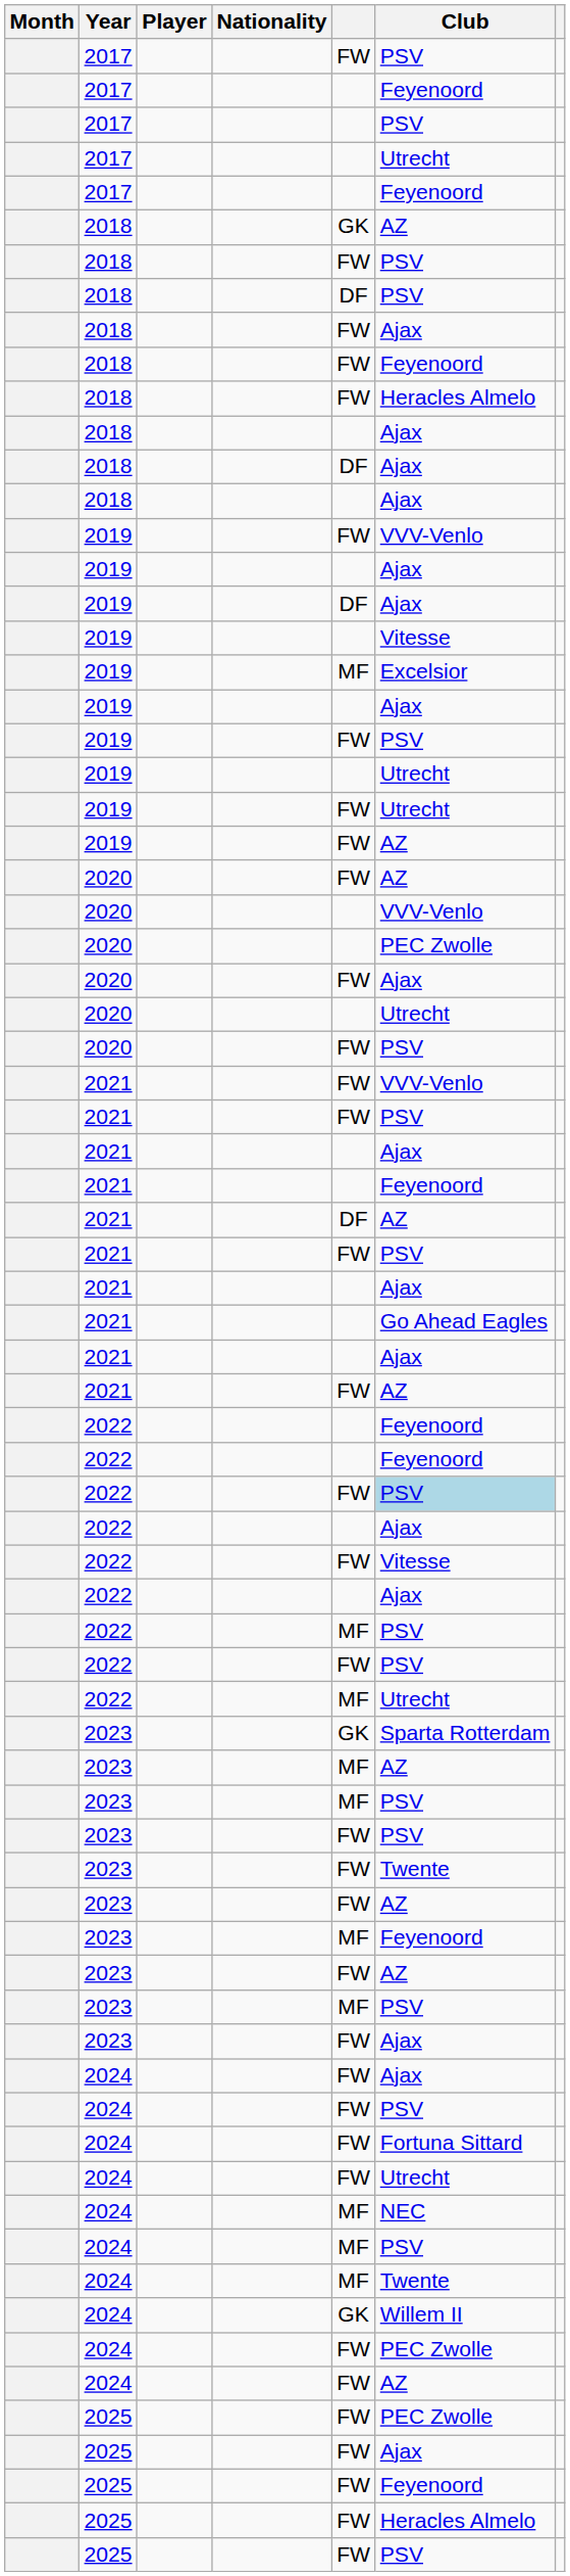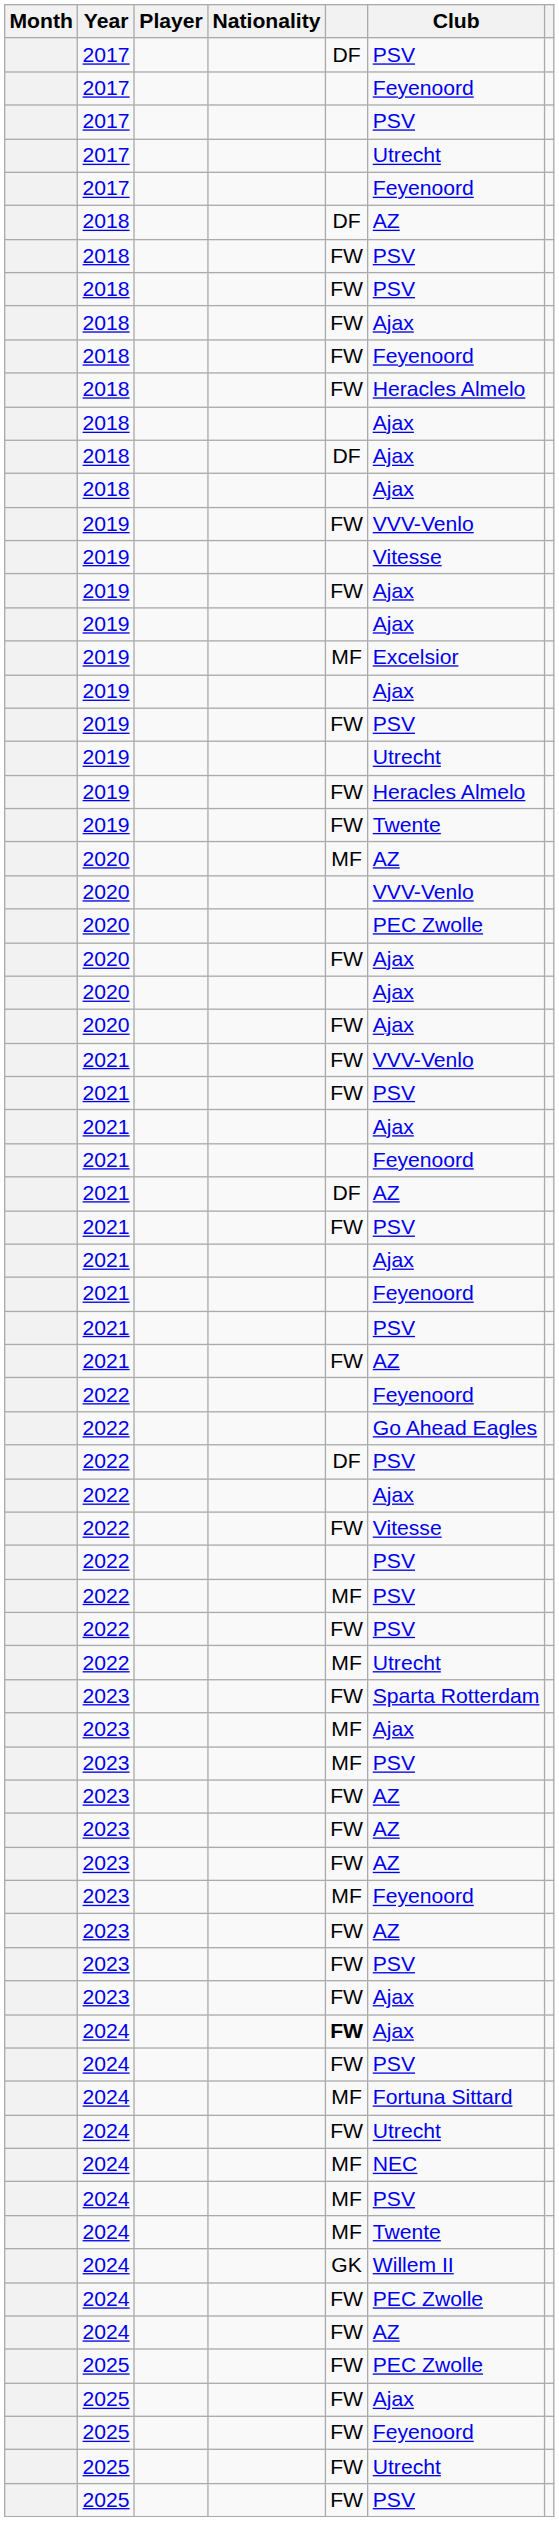row 2 | column 5: FW -> DF
row 7 | column 5: GK -> DF
row 9 | column 5: DF -> FW
row 17 | Club: Ajax -> Vitesse
row 18 | column 5: DF -> FW
row 19 | Club: Vitesse -> Ajax
row 24 | Club: Utrecht -> Heracles Almelo
row 25 | Club: AZ -> Twente
row 26 | column 5: FW -> MF
row 30 | Club: Utrecht -> Ajax
row 31 | Club: PSV -> Ajax
row 39 | Club: Go Ahead Eagles -> Feyenoord
row 40 | Club: Ajax -> PSV
row 43 | Club: Feyenoord -> Go Ahead Eagles
row 44 | column 5: FW -> DF
row 44 | Club: lightblue background -> no background
row 47 | Club: Ajax -> PSV
row 51 | column 5: GK -> FW
row 52 | Club: AZ -> Ajax
row 54 | Club: PSV -> AZ
row 55 | Club: Twente -> AZ
row 59 | column 5: MF -> FW
row 61 | column 5: normal -> bold
row 63 | column 5: FW -> MF
row 74 | Club: Heracles Almelo -> Utrecht
